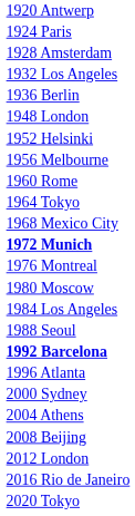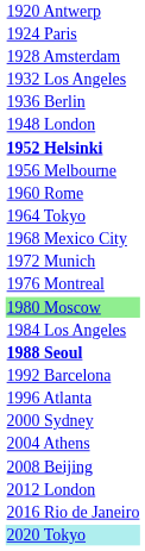1952 Helsinki | column 1: normal -> bold
1972 Munich | column 1: bold -> normal
1980 Moscow | column 1: no background -> lightgreen background
1988 Seoul | column 1: normal -> bold
1992 Barcelona | column 1: bold -> normal
2020 Tokyo | column 1: no background -> paleturquoise background
